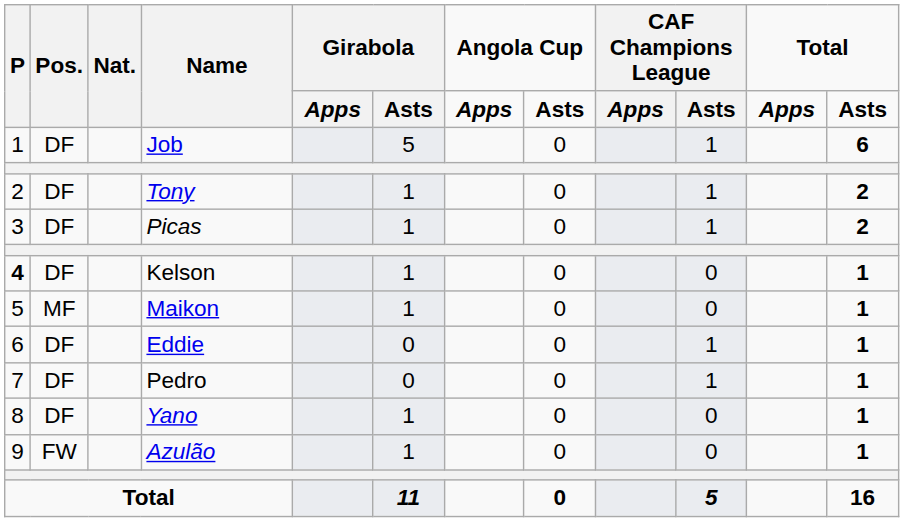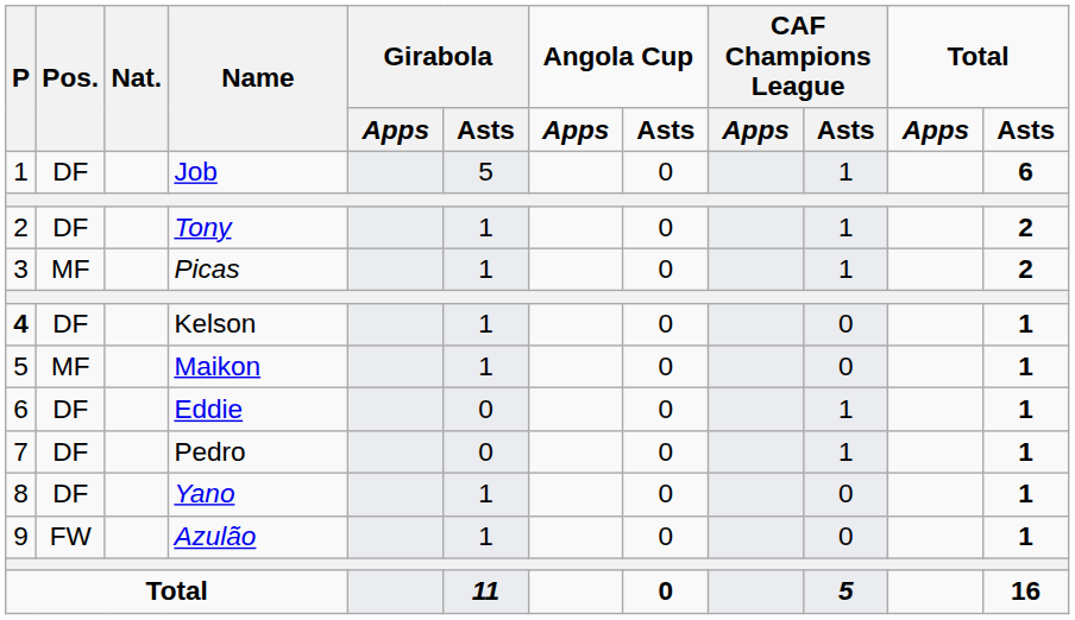Picas | Pos.: DF -> MF
